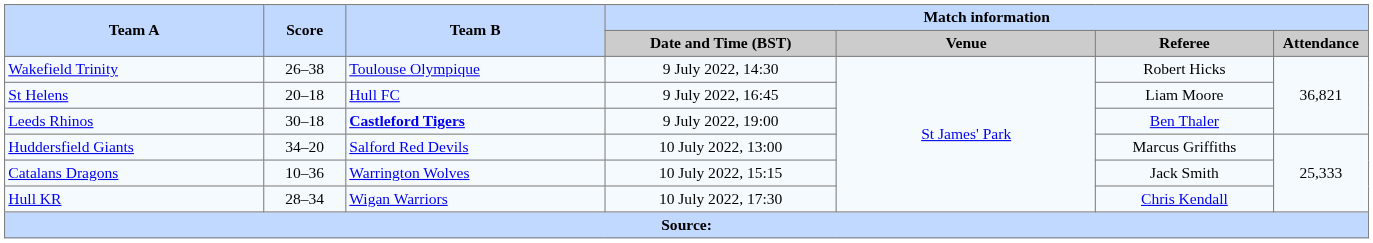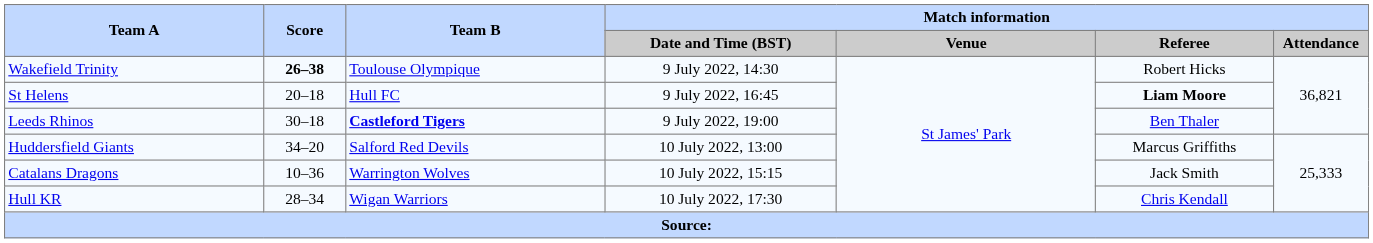Wakefield Trinity | Score: normal -> bold
St Helens | Match information / Referee: normal -> bold
